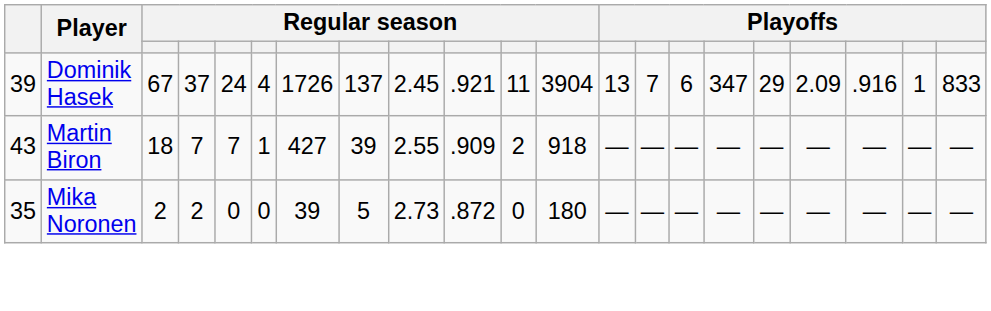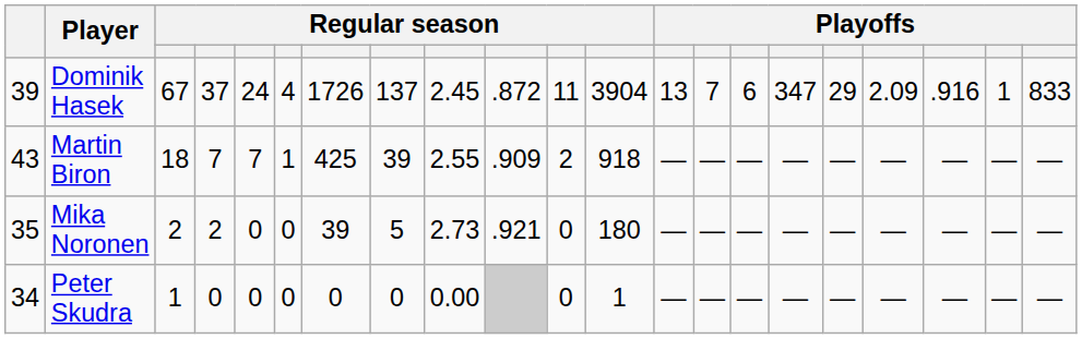Dominik Hasek | column 10: .921 -> .872
Martin Biron | column 7: 427 -> 425
Mika Noronen | column 10: .872 -> .921
+ row: 34 | Peter Skudra | 1 | 0 | 0 | 0 | 0 | 0 | 0.00 | 0 | 1 | — | — | — | — | — | — | — | — | —
